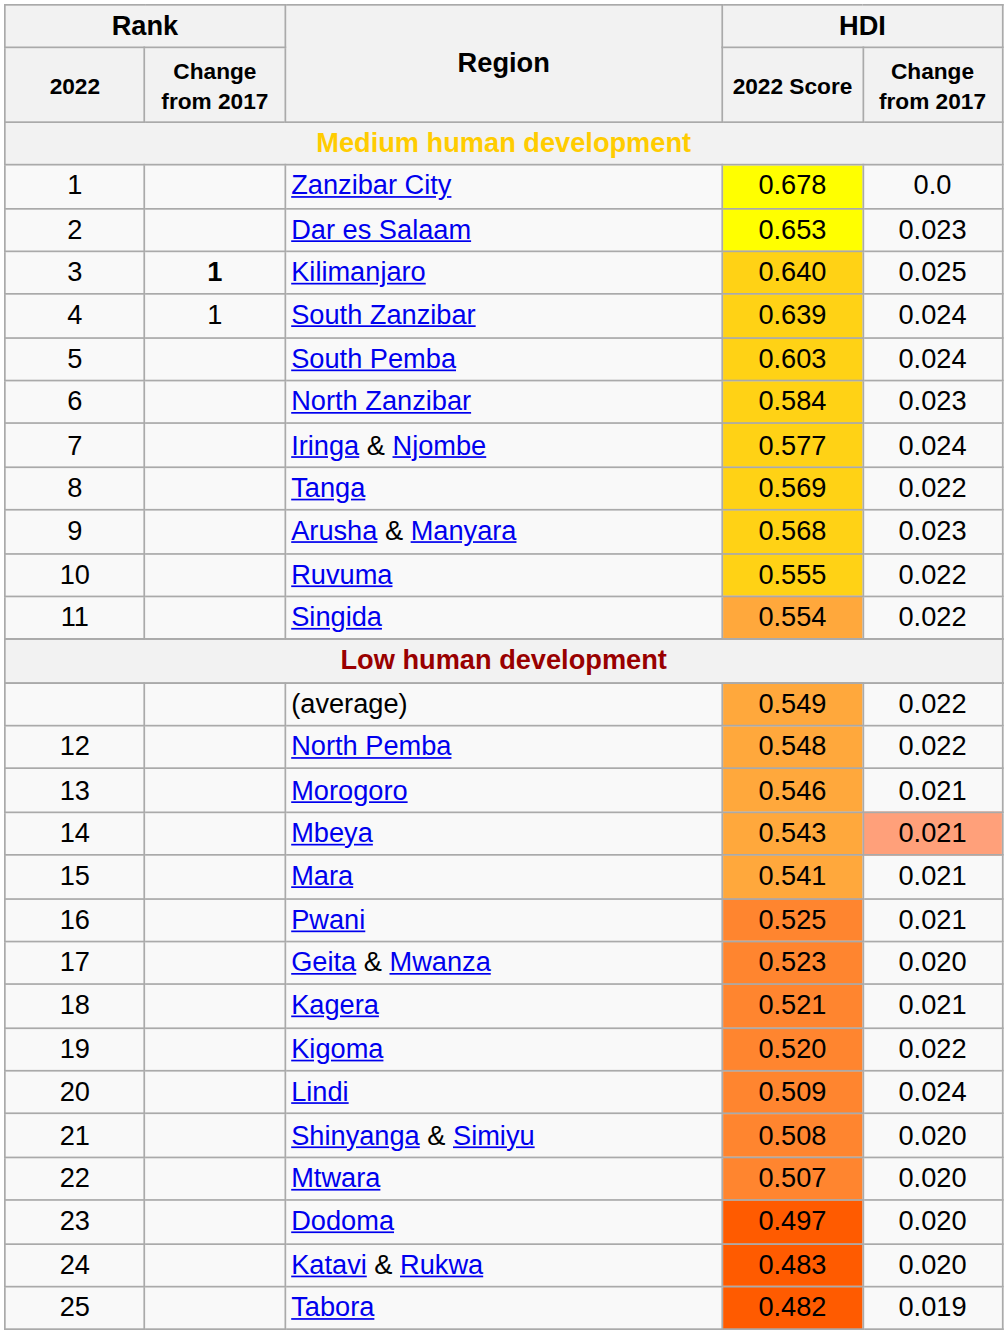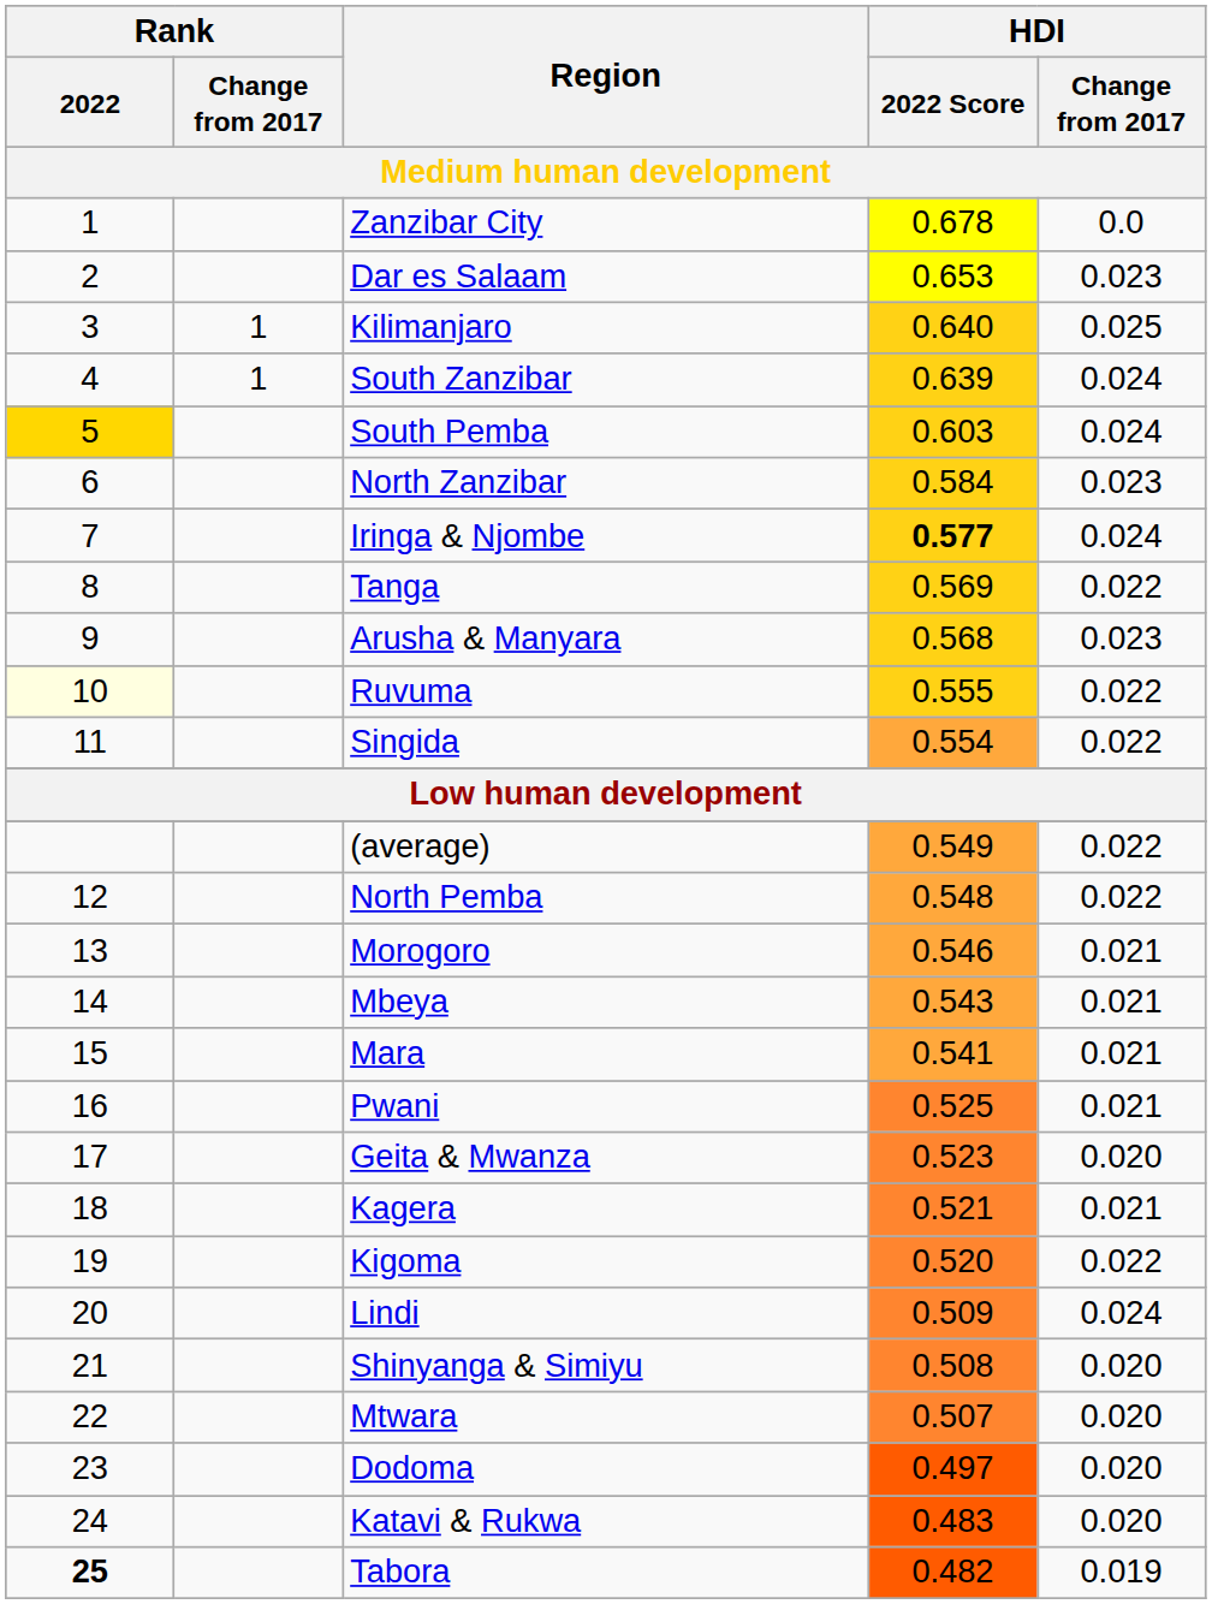Kilimanjaro | Rank / Change from 2017: bold -> normal
South Pemba | Rank / 2022: no background -> gold background
Iringa & Njombe | HDI / 2022 Score: normal -> bold
Ruvuma | Rank / 2022: no background -> lightyellow background
Mbeya | HDI / Change from 2017: lightsalmon background -> no background
Tabora | Rank / 2022: normal -> bold
